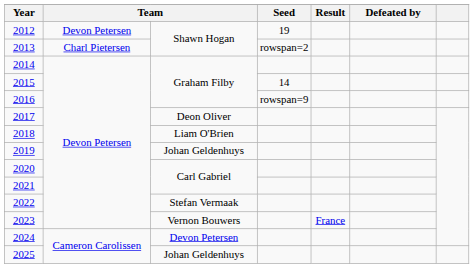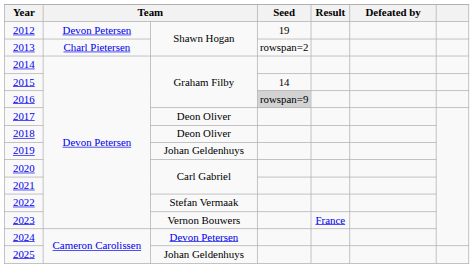2016 | Seed: no background -> lightgrey background
2018 | column 3: Liam O'Brien -> Deon Oliver
